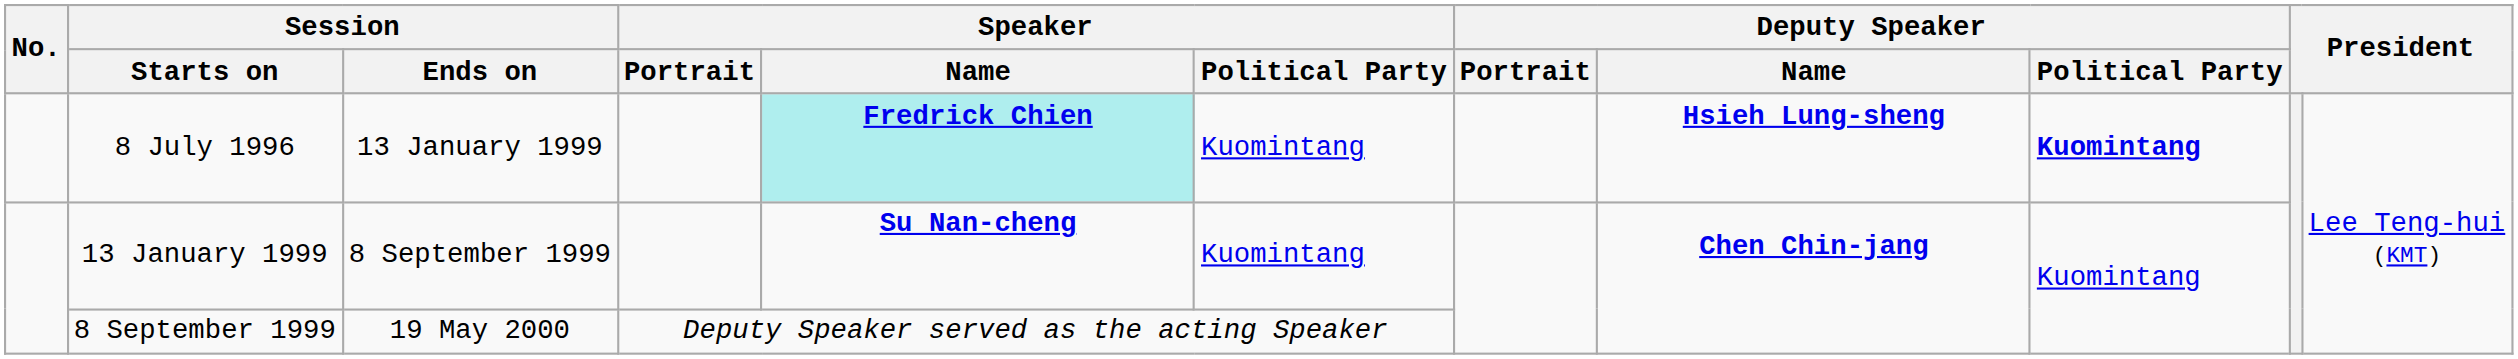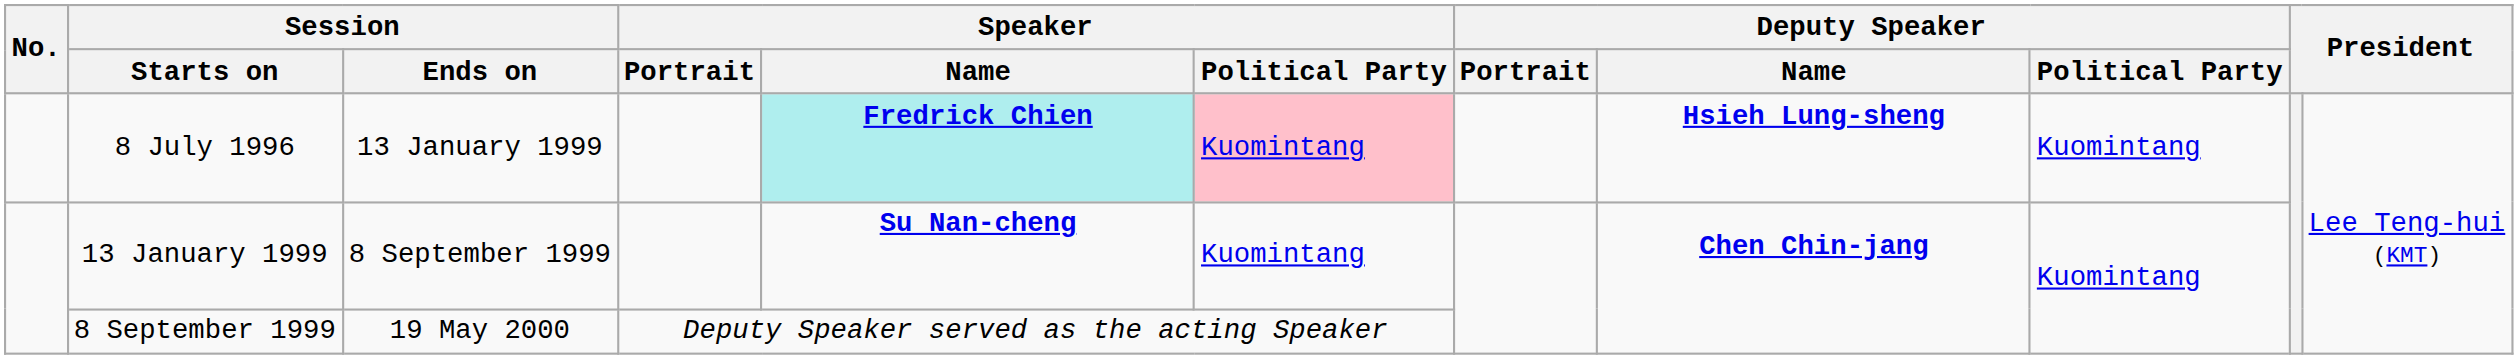8 July 1996 | Speaker / Political Party: no background -> pink background
8 July 1996 | Deputy Speaker / Political Party: bold -> normal
